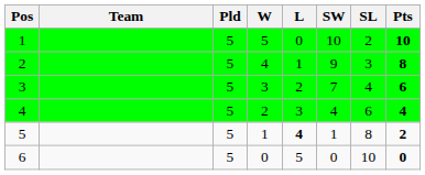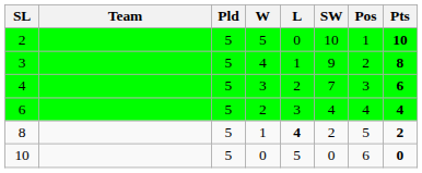columns swapped: Pos <-> SL
row 6 | SW: 1 -> 2
